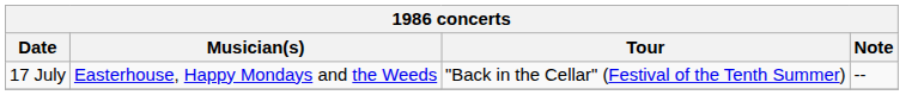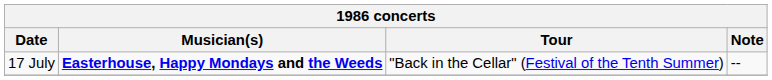17 July | Musician(s): normal -> bold
